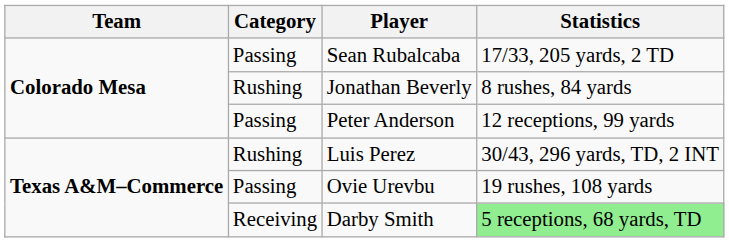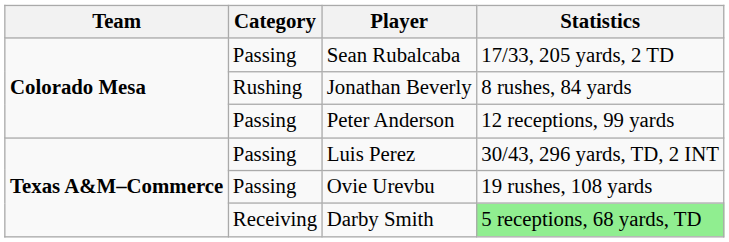Luis Perez | Category: Rushing -> Passing
